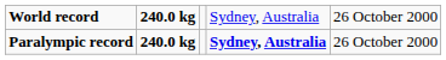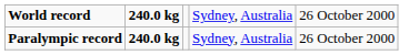Paralympic record | column 4: bold -> normal
